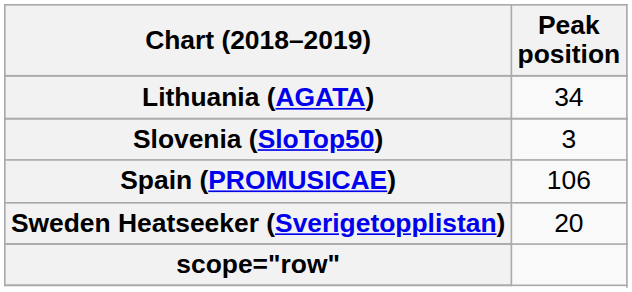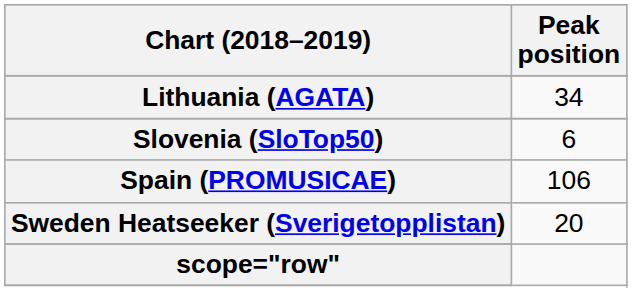Slovenia (SloTop50) | Peak position: 3 -> 6
